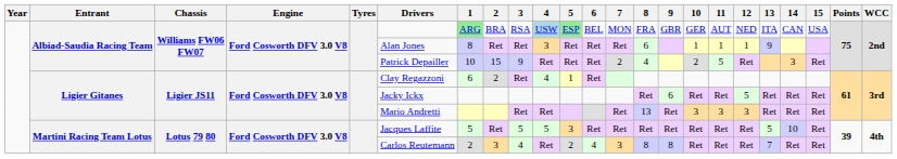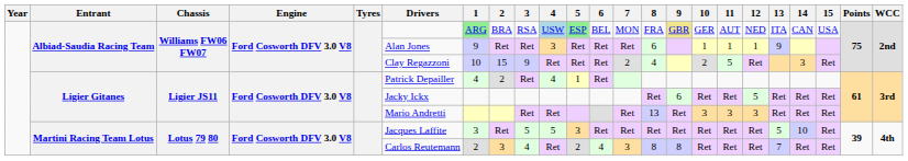row 2 | 9: no background -> khaki background
row 3 | 1: 8 -> 9
row 4 | Drivers: Patrick Depailler -> Clay Regazzoni
row 5 | Drivers: Clay Regazzoni -> Patrick Depailler
row 5 | 1: 6 -> 4
row 8 | 1: 5 -> 3
